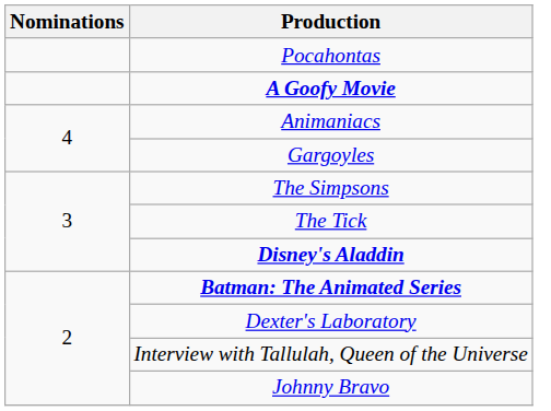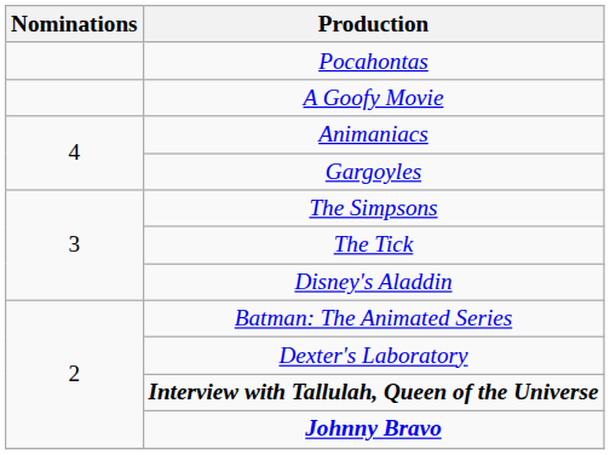A Goofy Movie | Production: bold -> normal
Disney's Aladdin | Production: bold -> normal
Batman: The Animated Series | Production: bold -> normal
Interview with Tallulah, Queen of the Universe | Production: normal -> bold
Johnny Bravo | Production: normal -> bold
